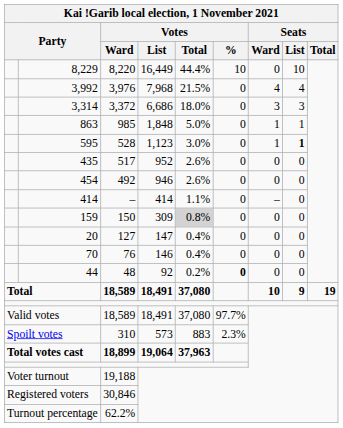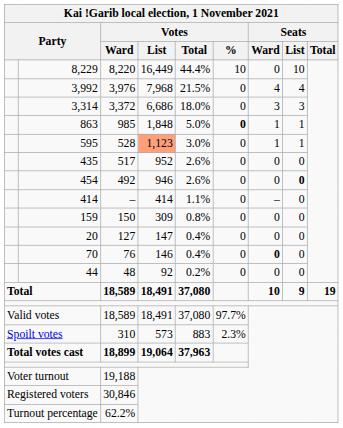863 | Votes / %: normal -> bold
595 | Votes / List: no background -> lightsalmon background
595 | Seats / List: bold -> normal
454 | Seats / List: normal -> bold
159 | Votes / Total: lightgrey background -> no background
70 | Seats / Ward: normal -> bold
44 | Votes / %: bold -> normal
